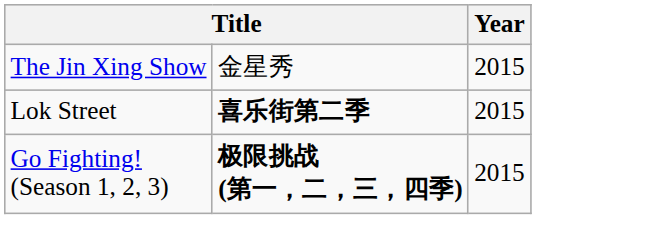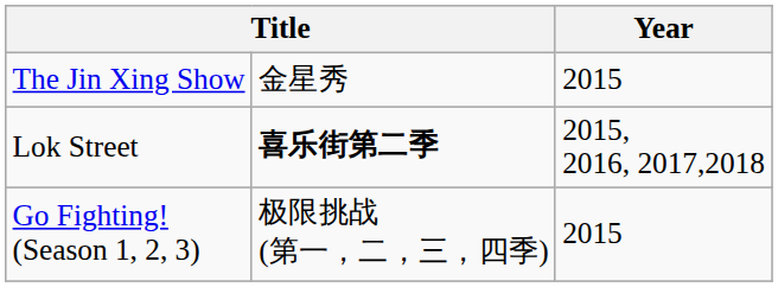Lok Street | Year: 2015 -> 2015, 2016, 2017,2018
Go Fighting! (Season 1, 2, 3) | column 2: bold -> normal
